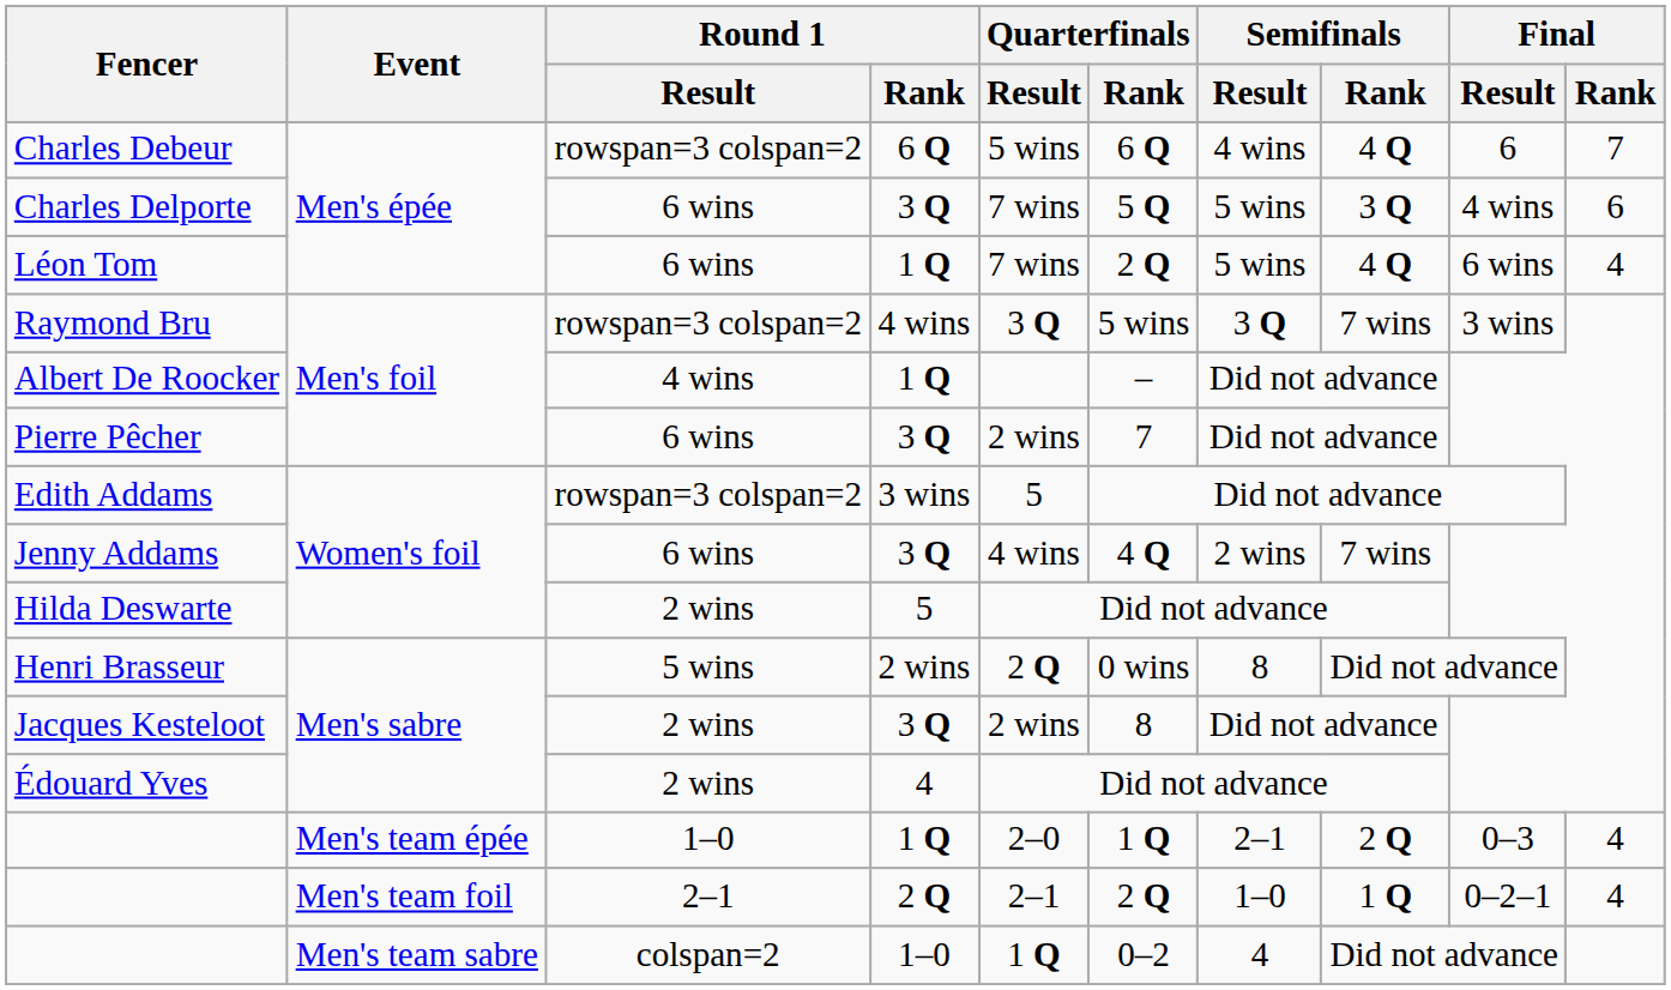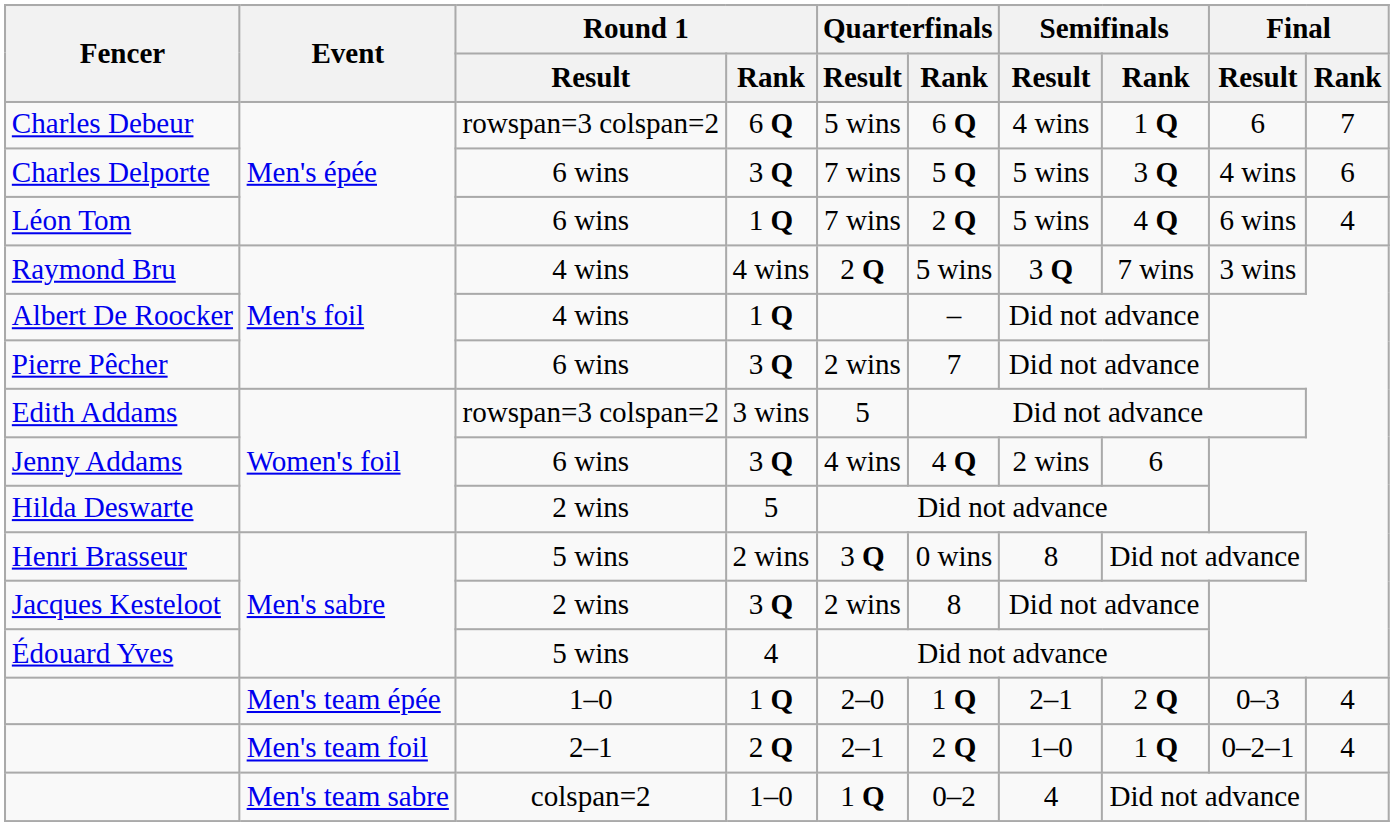Charles Debeur | Semifinals / Rank: 4 Q -> 1 Q
Raymond Bru | Round 1 / Result: rowspan=3 colspan=2 -> 4 wins
Raymond Bru | Quarterfinals / Result: 3 Q -> 2 Q
Jenny Addams | Semifinals / Rank: 7 wins -> 6
Henri Brasseur | Quarterfinals / Result: 2 Q -> 3 Q
Édouard Yves | Round 1 / Result: 2 wins -> 5 wins
